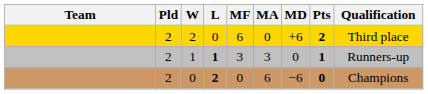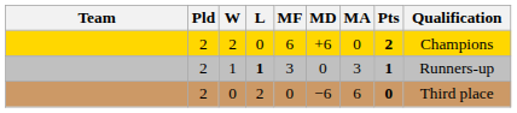columns swapped: MA <-> MD
row 2 | Qualification: Third place -> Champions
row 4 | L: bold -> normal
row 4 | Qualification: Champions -> Third place
